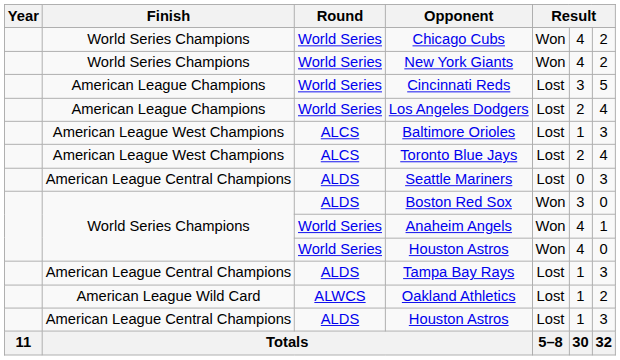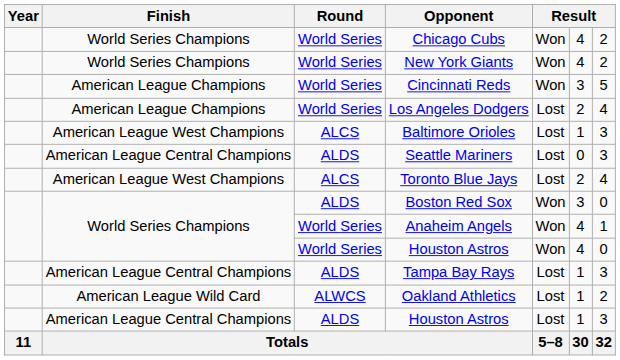Cincinnati Reds | column 5: Lost -> Won
rows swapped: Toronto Blue Jays <-> Seattle Mariners
